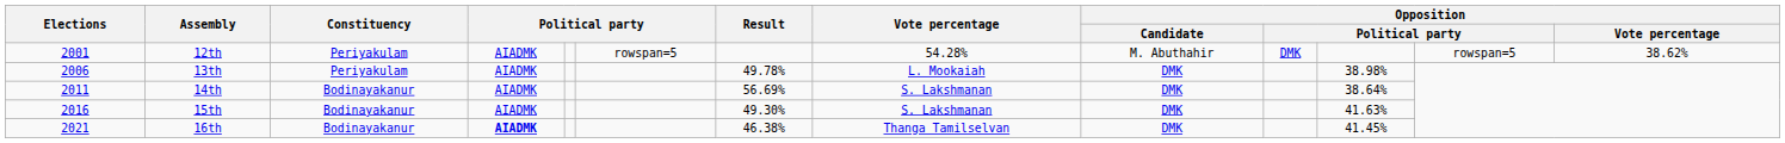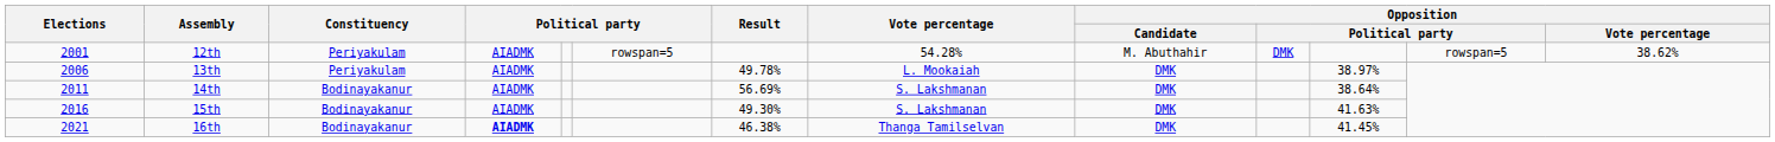13th | column 11: 38.98% -> 38.97%
